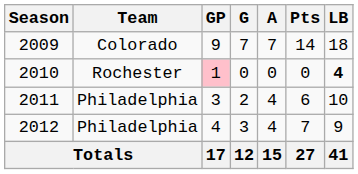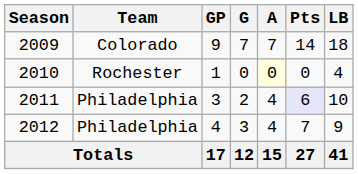2010 | GP: pink background -> no background
2010 | A: no background -> lightyellow background
2010 | LB: bold -> normal
2011 | Pts: no background -> lavender background
